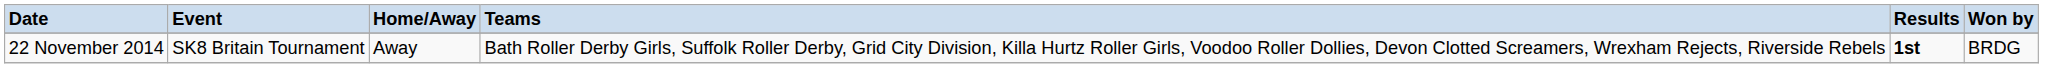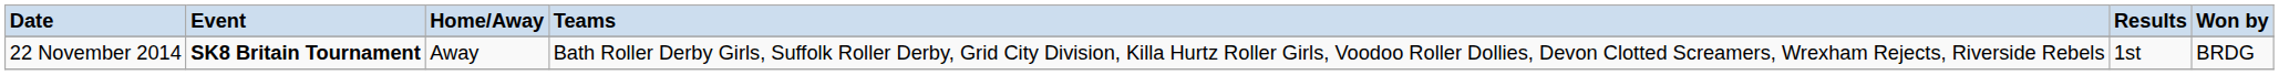22 November 2014 | Event: normal -> bold
22 November 2014 | Results: bold -> normal
